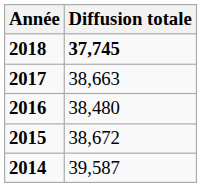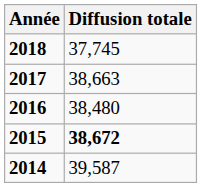2018 | Diffusion totale: bold -> normal
2015 | Diffusion totale: normal -> bold
